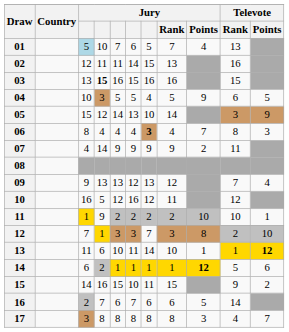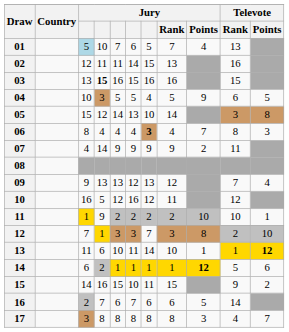05 | Televote / Points: 9 -> 8
